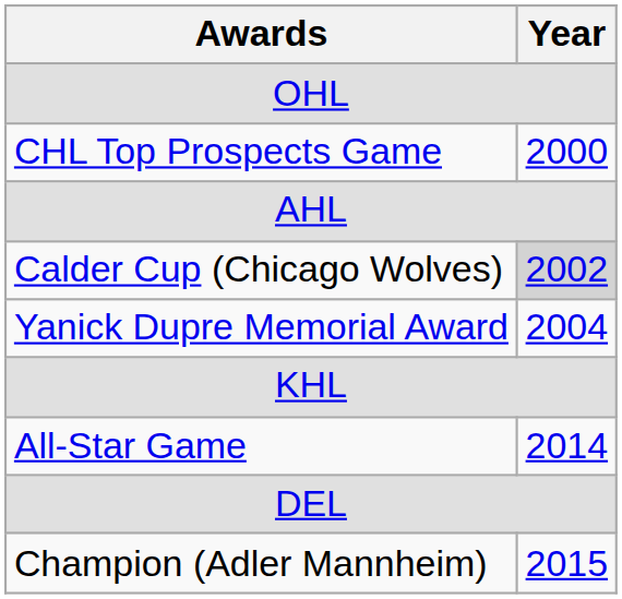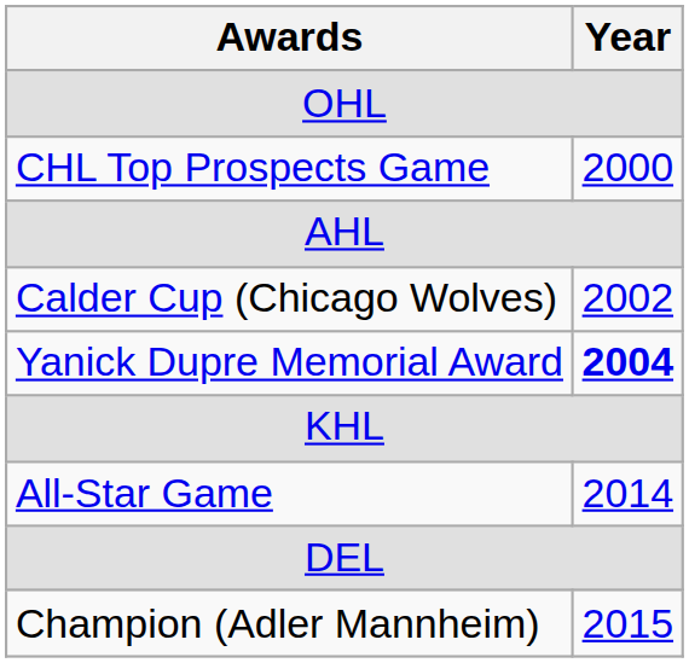Calder Cup (Chicago Wolves) | Year: lightgrey background -> no background
Yanick Dupre Memorial Award | Year: normal -> bold
